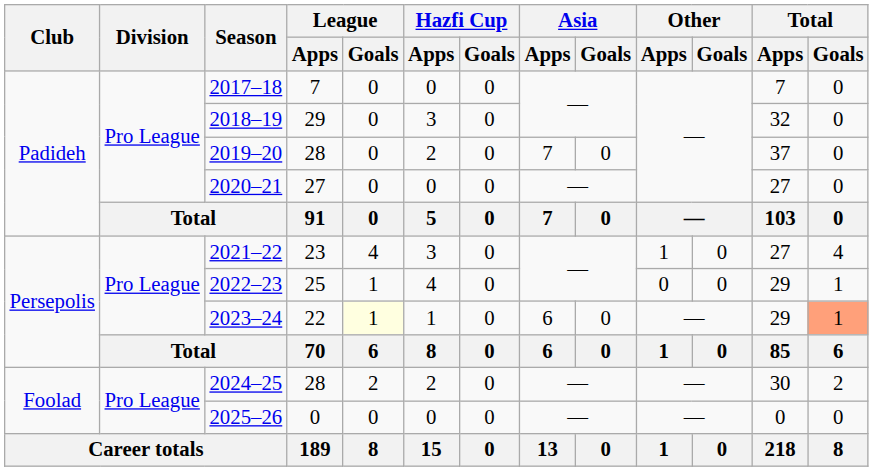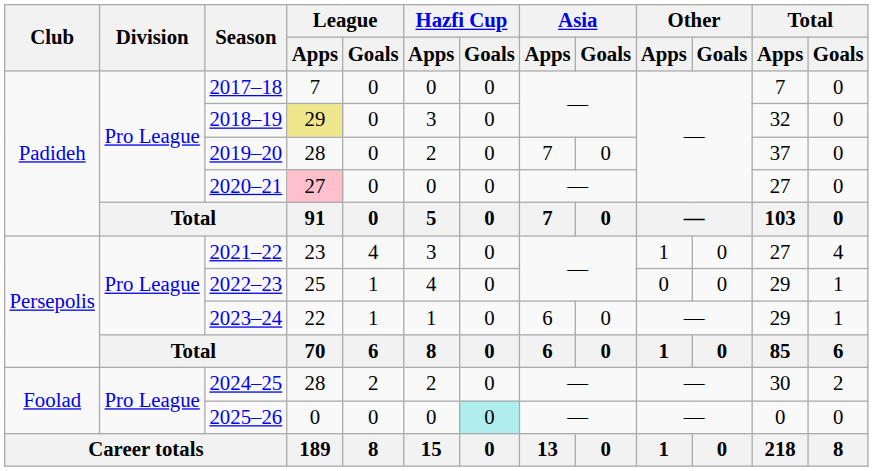2018–19 | League / Apps: no background -> khaki background
2020–21 | League / Apps: no background -> pink background
2023–24 | League / Goals: lightyellow background -> no background
2023–24 | Total / Goals: lightsalmon background -> no background
2025–26 | Hazfi Cup / Goals: no background -> paleturquoise background
